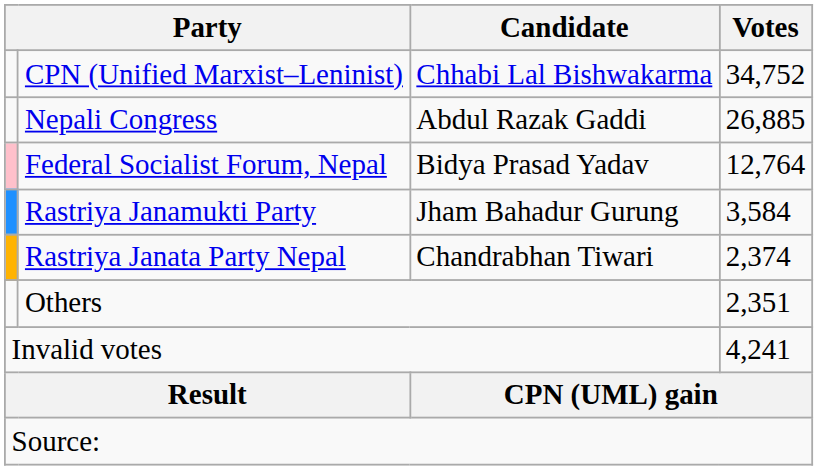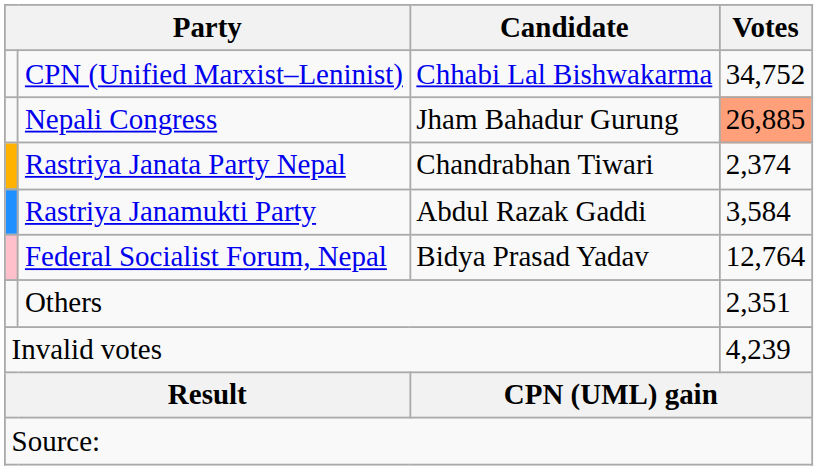Nepali Congress | Candidate: Abdul Razak Gaddi -> Jham Bahadur Gurung
Nepali Congress | Votes: no background -> lightsalmon background
rows swapped: Federal Socialist Forum, Nepal <-> Rastriya Janata Party Nepal
Rastriya Janamukti Party | Candidate: Jham Bahadur Gurung -> Abdul Razak Gaddi
Invalid votes | Votes: 4,241 -> 4,239
